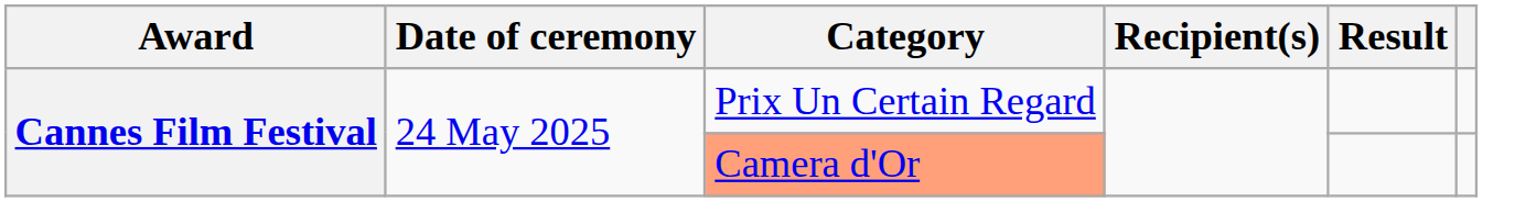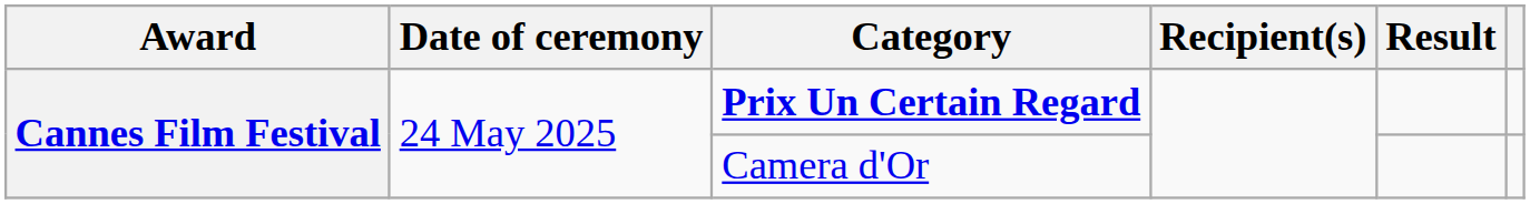Prix Un Certain Regard | Category: normal -> bold
Camera d'Or | Category: lightsalmon background -> no background
